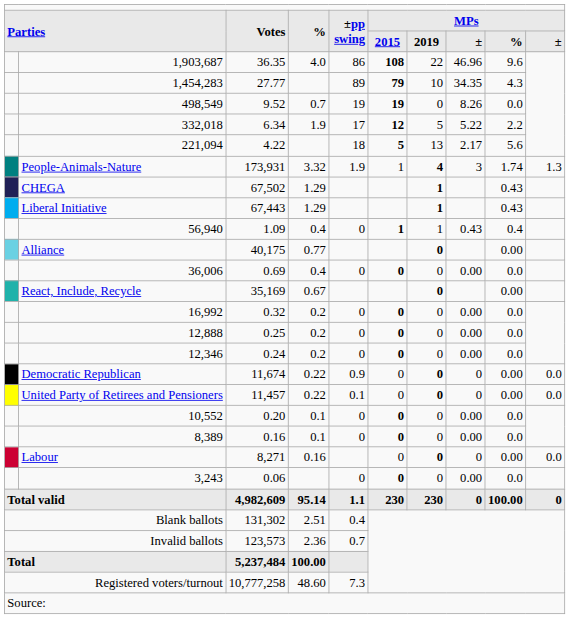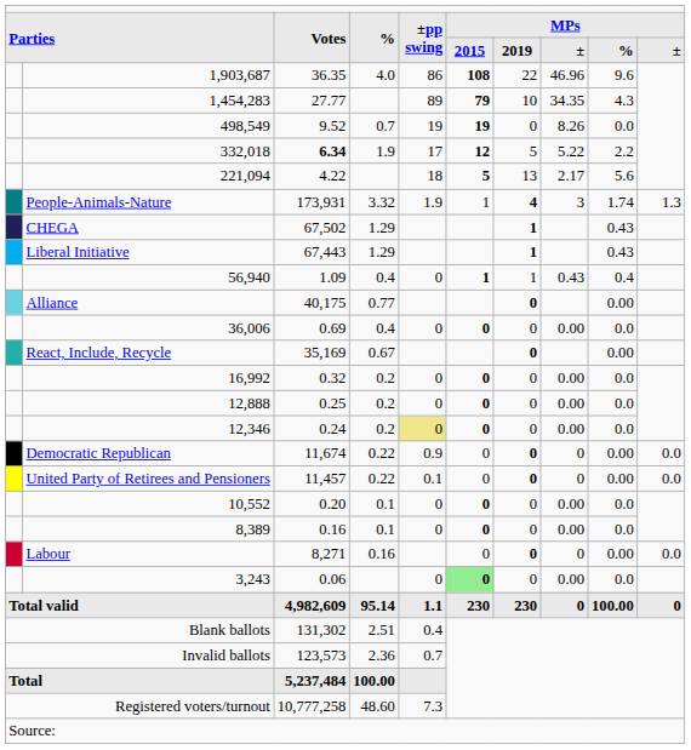332,018 | column 3: normal -> bold
12,346 | column 5: no background -> khaki background
3,243 | column 6: no background -> lightgreen background
